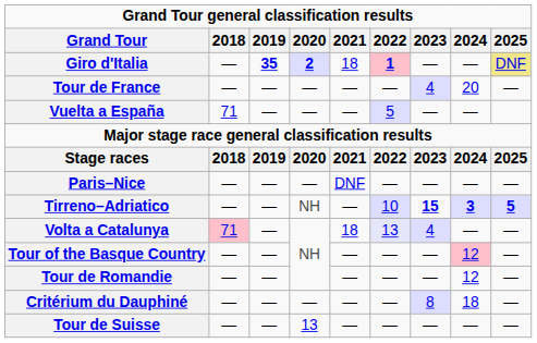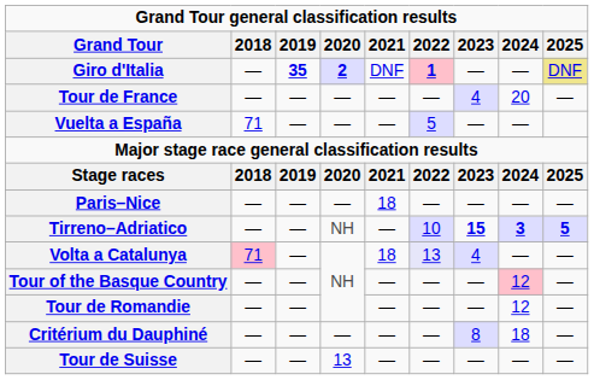Giro d'Italia | 2021: 18 -> DNF
Paris–Nice | 2021: DNF -> 18
